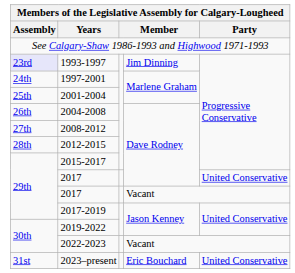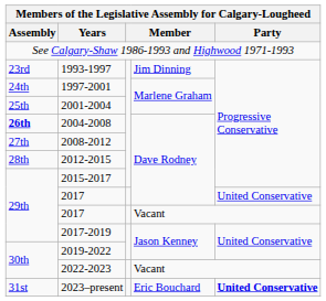1993-1997 | Assembly: lavender background -> no background
2004-2008 | Assembly: normal -> bold
2023–present | Party: normal -> bold
